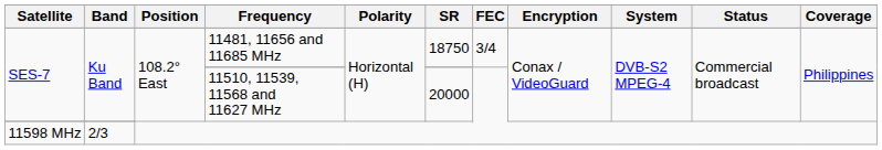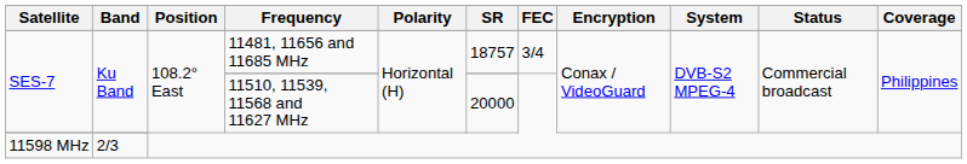11481, 11656 and 11685 MHz | SR: 18750 -> 18757
